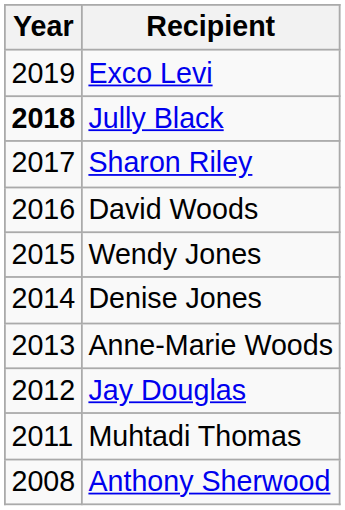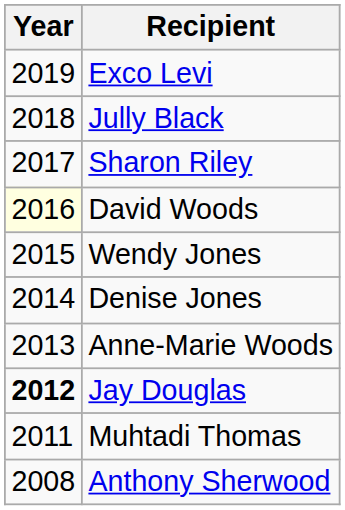Jully Black | Year: bold -> normal
David Woods | Year: no background -> lightyellow background
Jay Douglas | Year: normal -> bold
